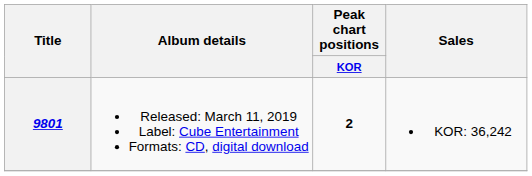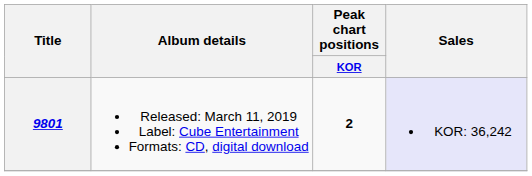9801 | Sales: no background -> lavender background
